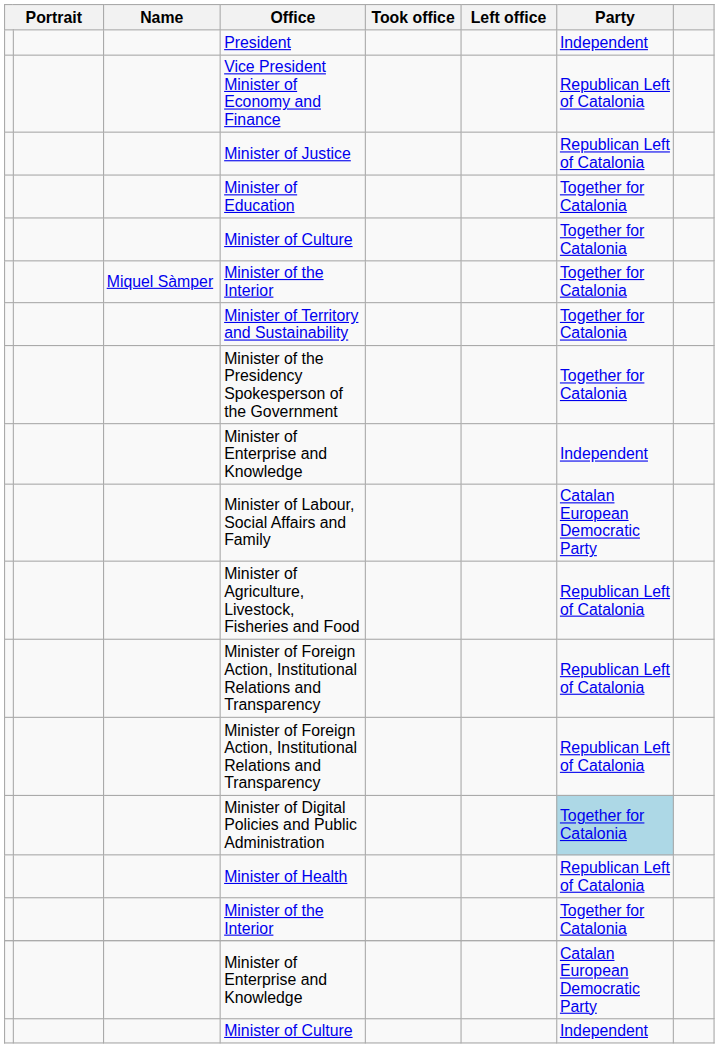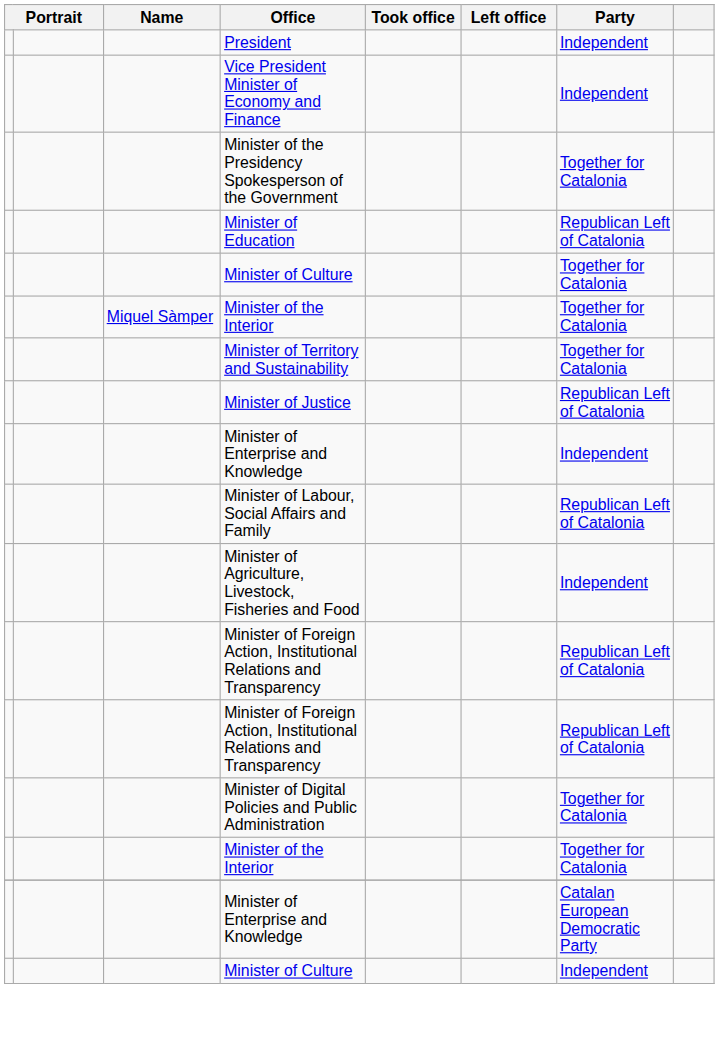Vice President Minister of Economy and Finance | Party: Republican Left of Catalonia -> Independent
rows swapped: Minister of the Presidency Spokesperson of the Government <-> Minister of Justice
Minister of Education | Party: Together for Catalonia -> Republican Left of Catalonia
Minister of Labour, Social Affairs and Family | Party: Catalan European Democratic Party -> Republican Left of Catalonia
Minister of Agriculture, Livestock, Fisheries and Food | Party: Republican Left of Catalonia -> Independent
Minister of Digital Policies and Public Administration | Party: lightblue background -> no background
- row: Minister of Health | Republican Left of Catalonia
